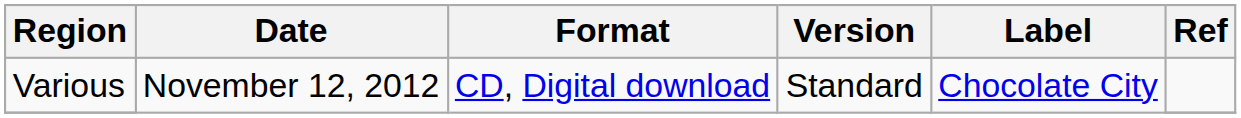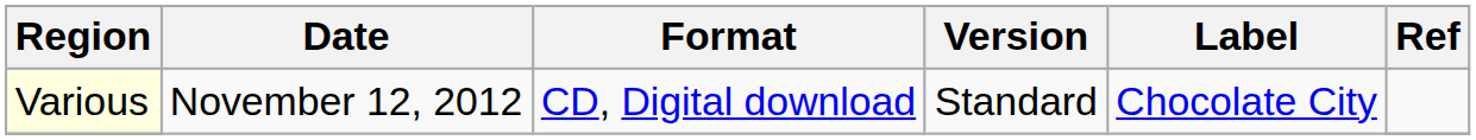Various | Region: no background -> lightyellow background
